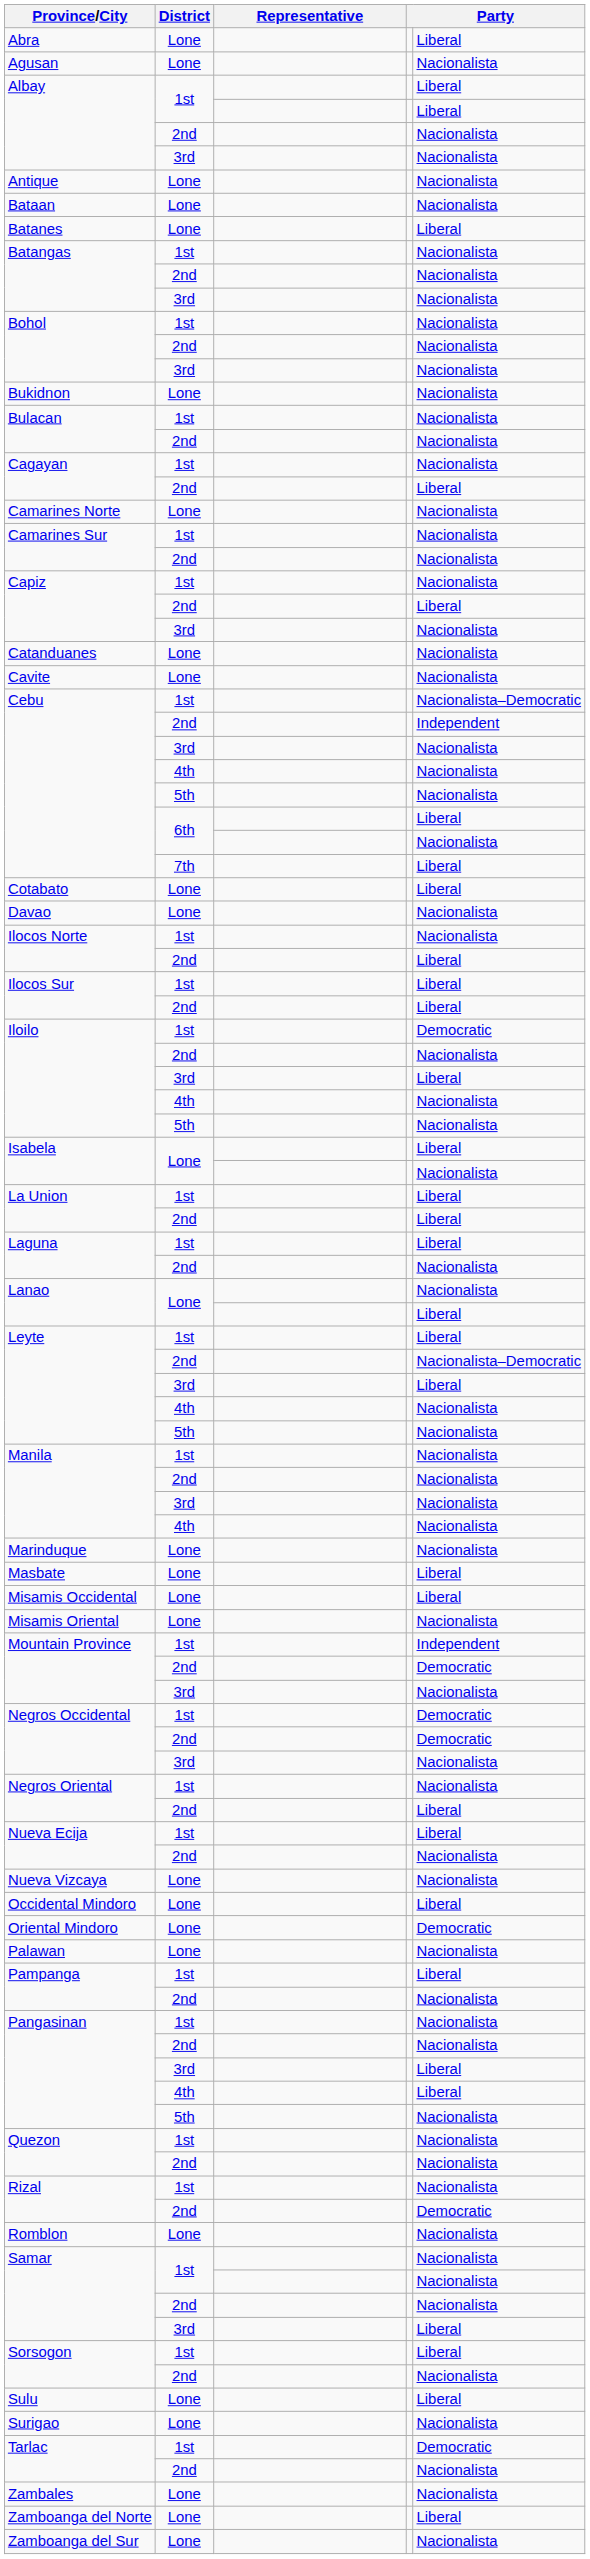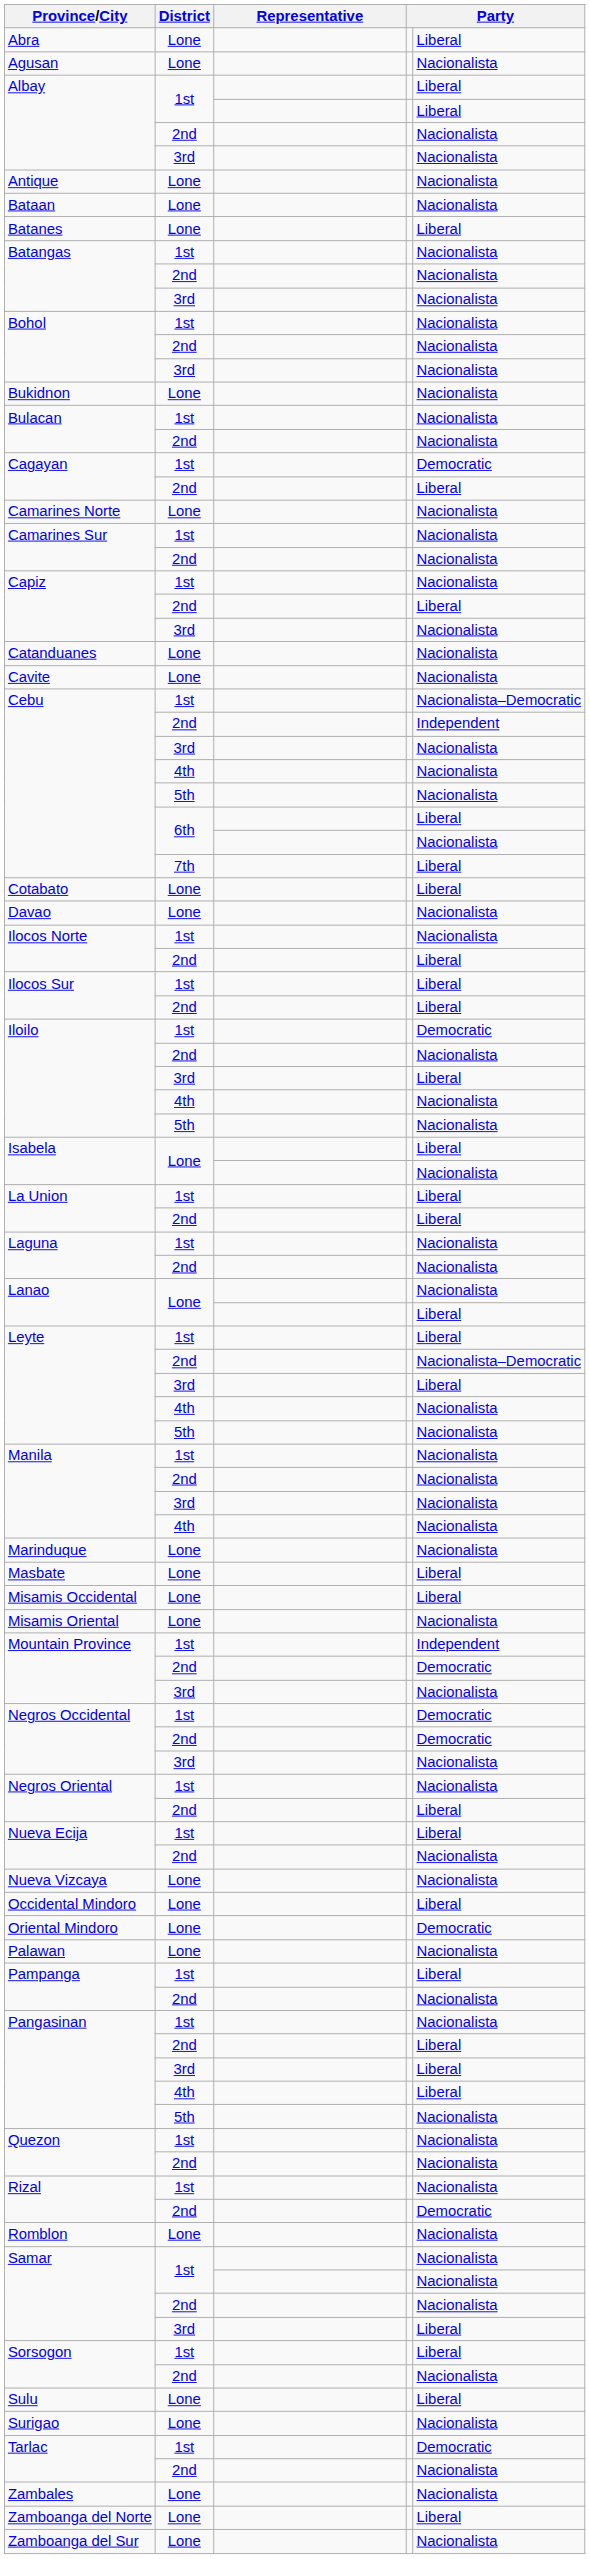Cagayan / 1st | column 5: Nacionalista -> Democratic
Laguna / 1st | column 5: Liberal -> Nacionalista
Pangasinan / 2nd | column 5: Nacionalista -> Liberal
